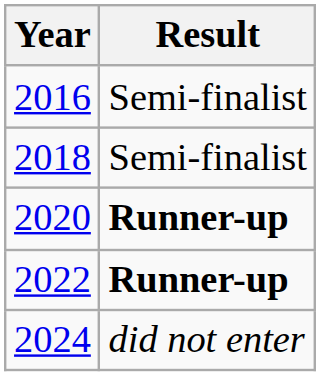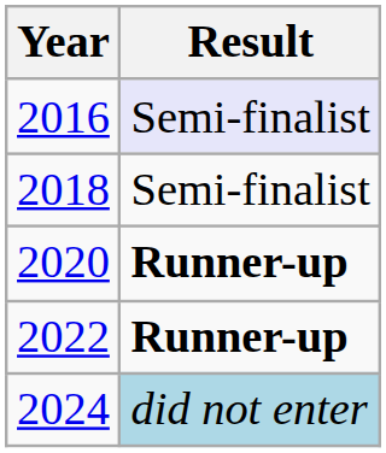2016 | Result: no background -> lavender background
2024 | Result: no background -> lightblue background
